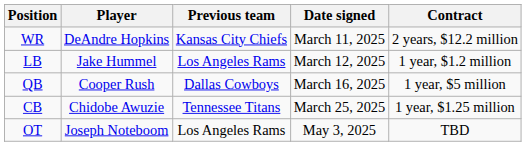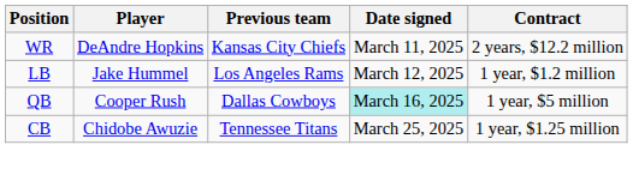QB | Date signed: no background -> paleturquoise background
- row: OT | Joseph Noteboom | Los Angeles Rams | May 3, 2025 | TBD
